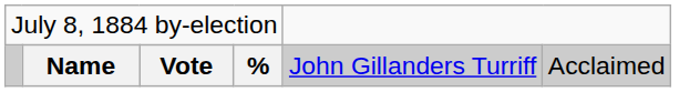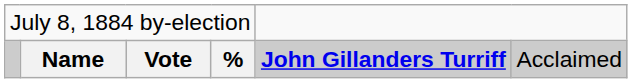Name | column 5: normal -> bold
